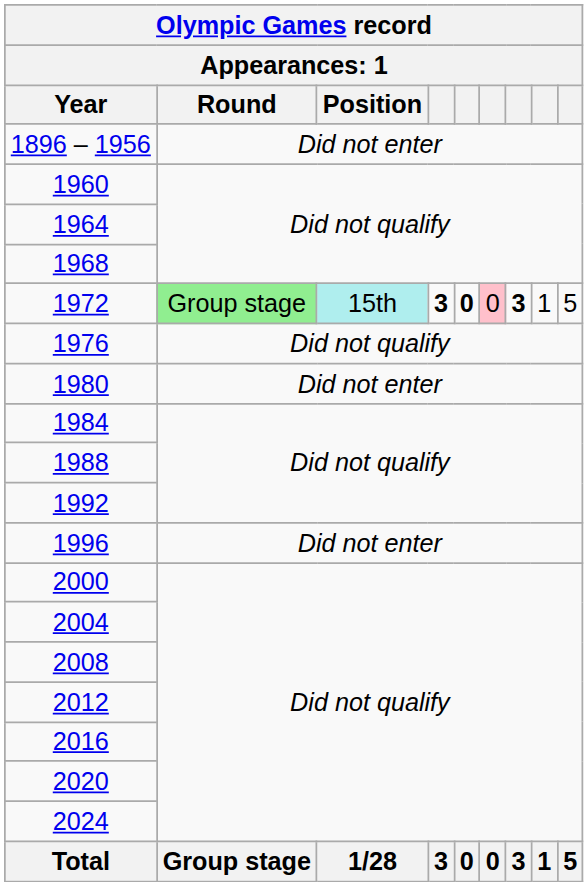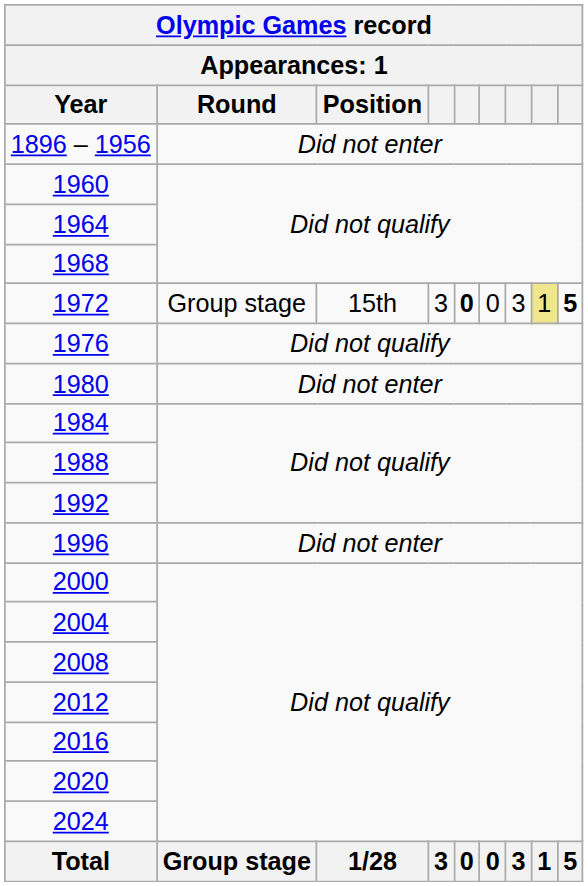1972 | Round: lightgreen background -> no background
1972 | Position: paleturquoise background -> no background
1972 | column 4: bold -> normal
1972 | column 6: pink background -> no background
1972 | column 7: bold -> normal
1972 | column 8: no background -> khaki background
1972 | column 9: normal -> bold
